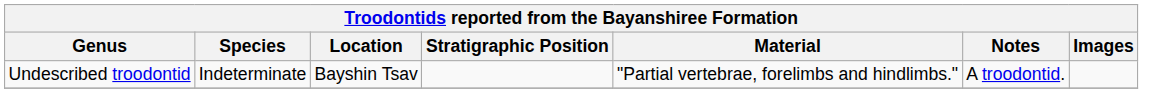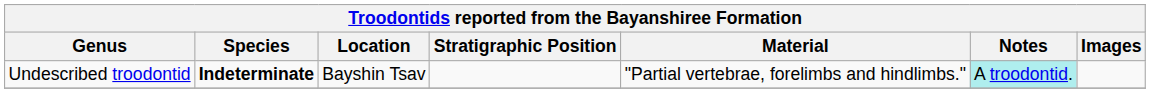Undescribed troodontid | Species: normal -> bold
Undescribed troodontid | Notes: no background -> paleturquoise background
